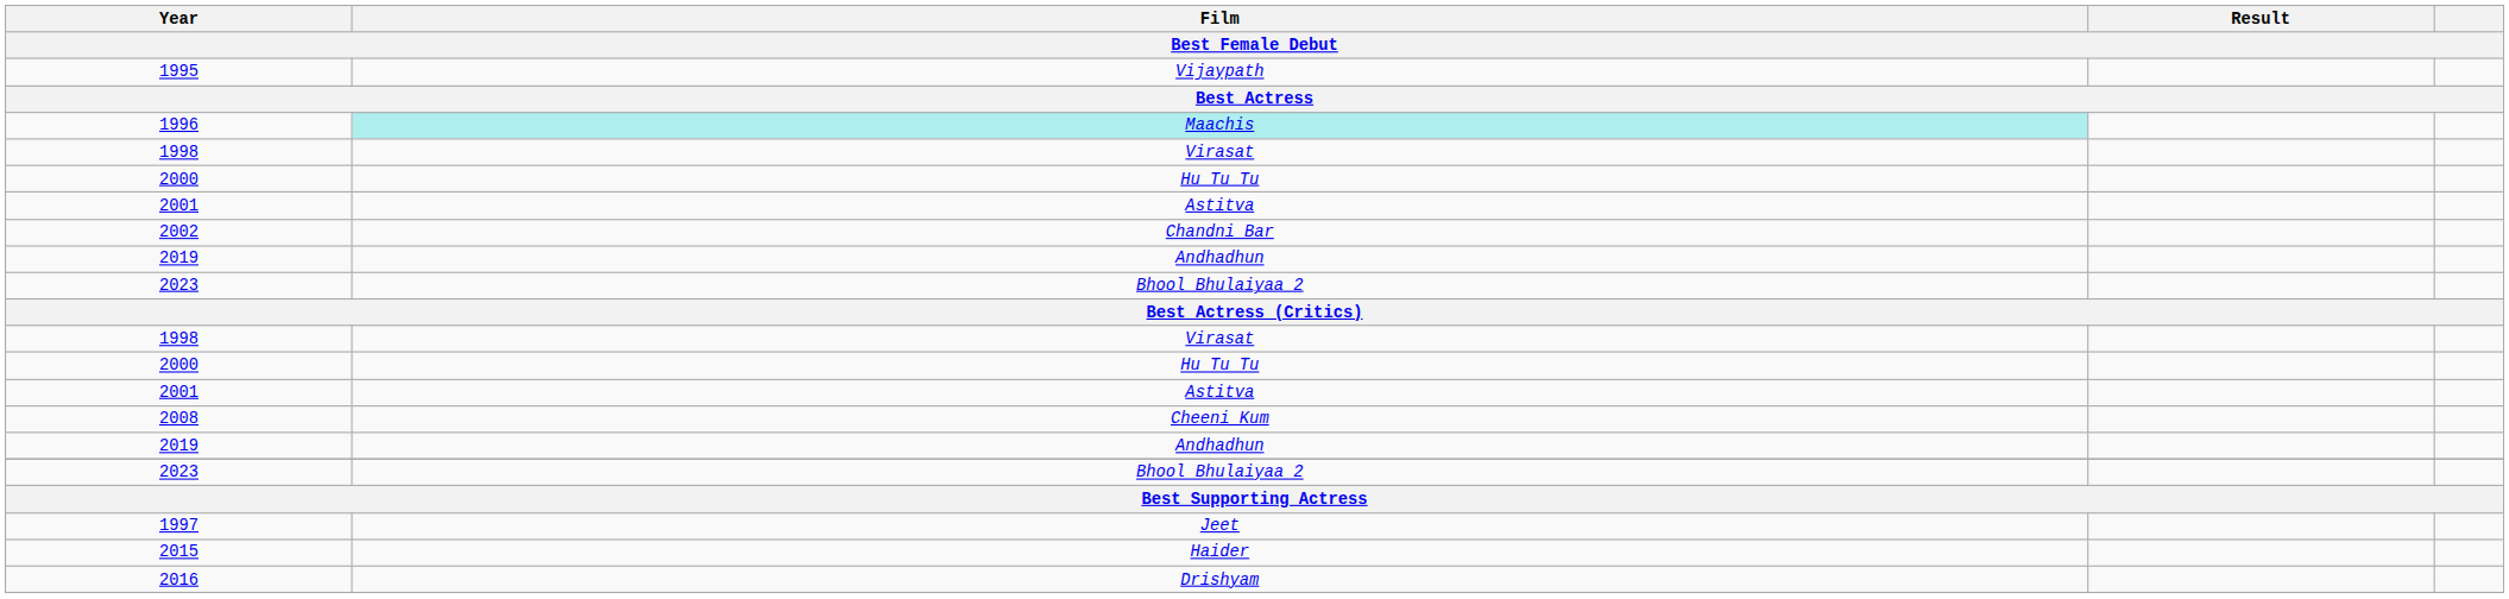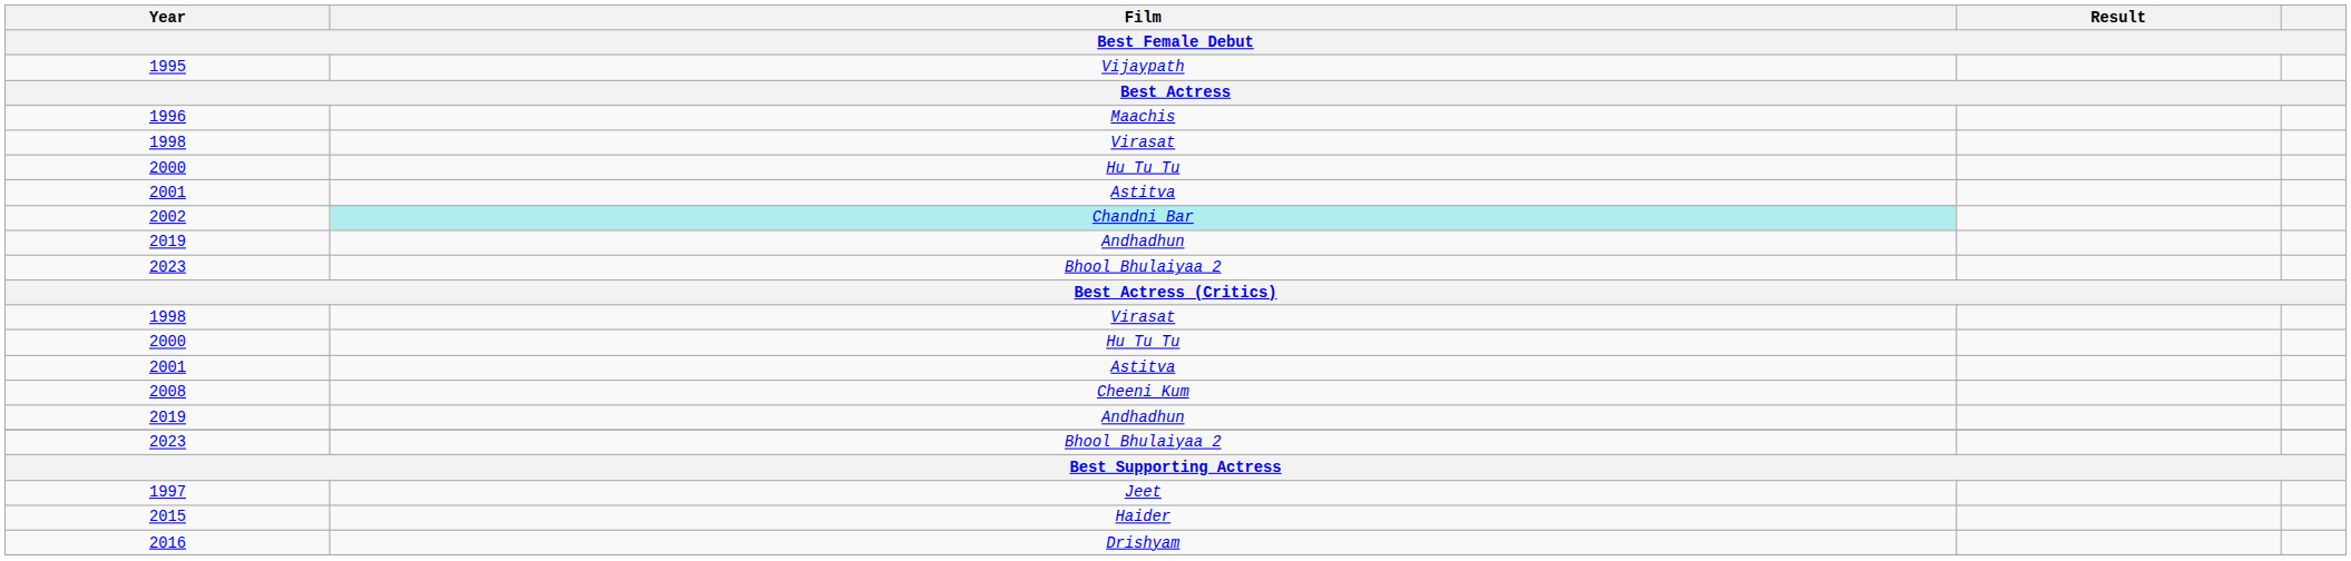1996 | Film / Best Female Debut: paleturquoise background -> no background
2002 | Film / Best Female Debut: no background -> paleturquoise background
